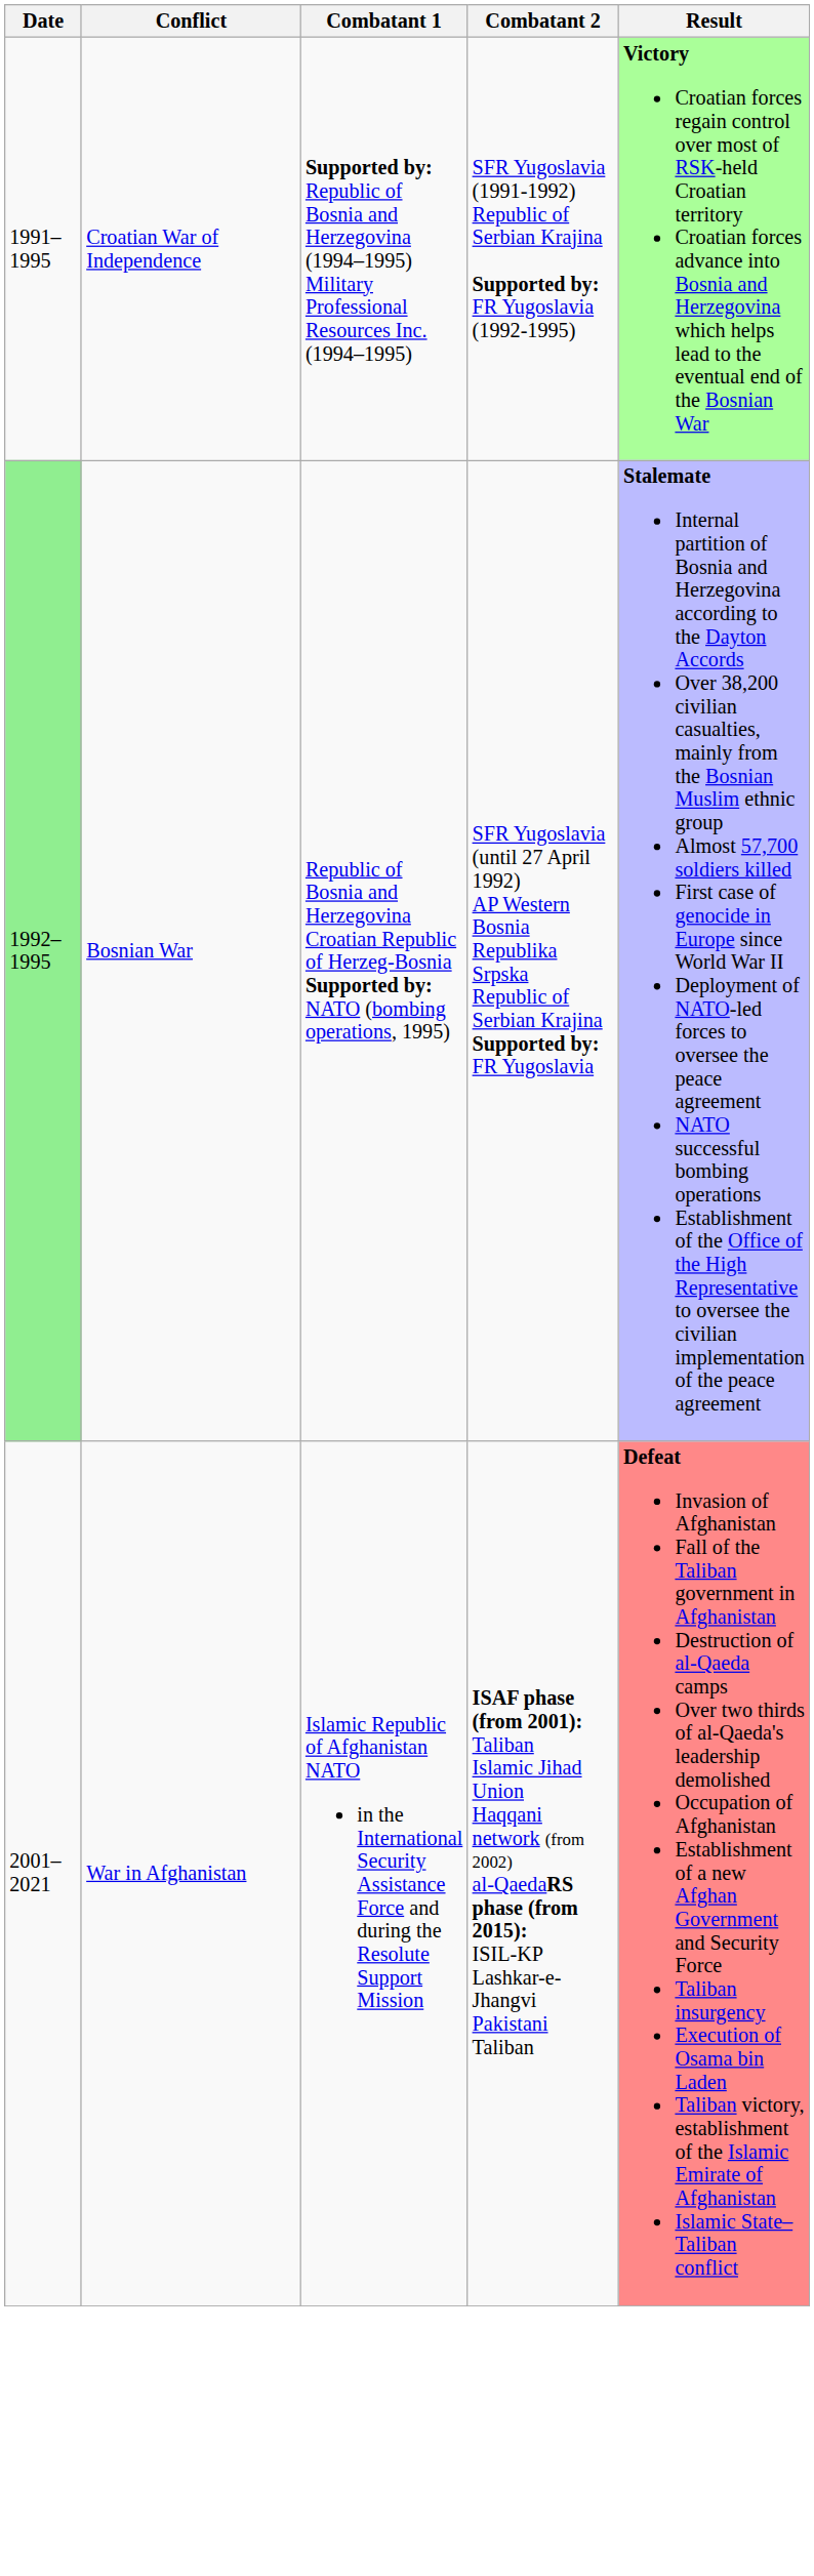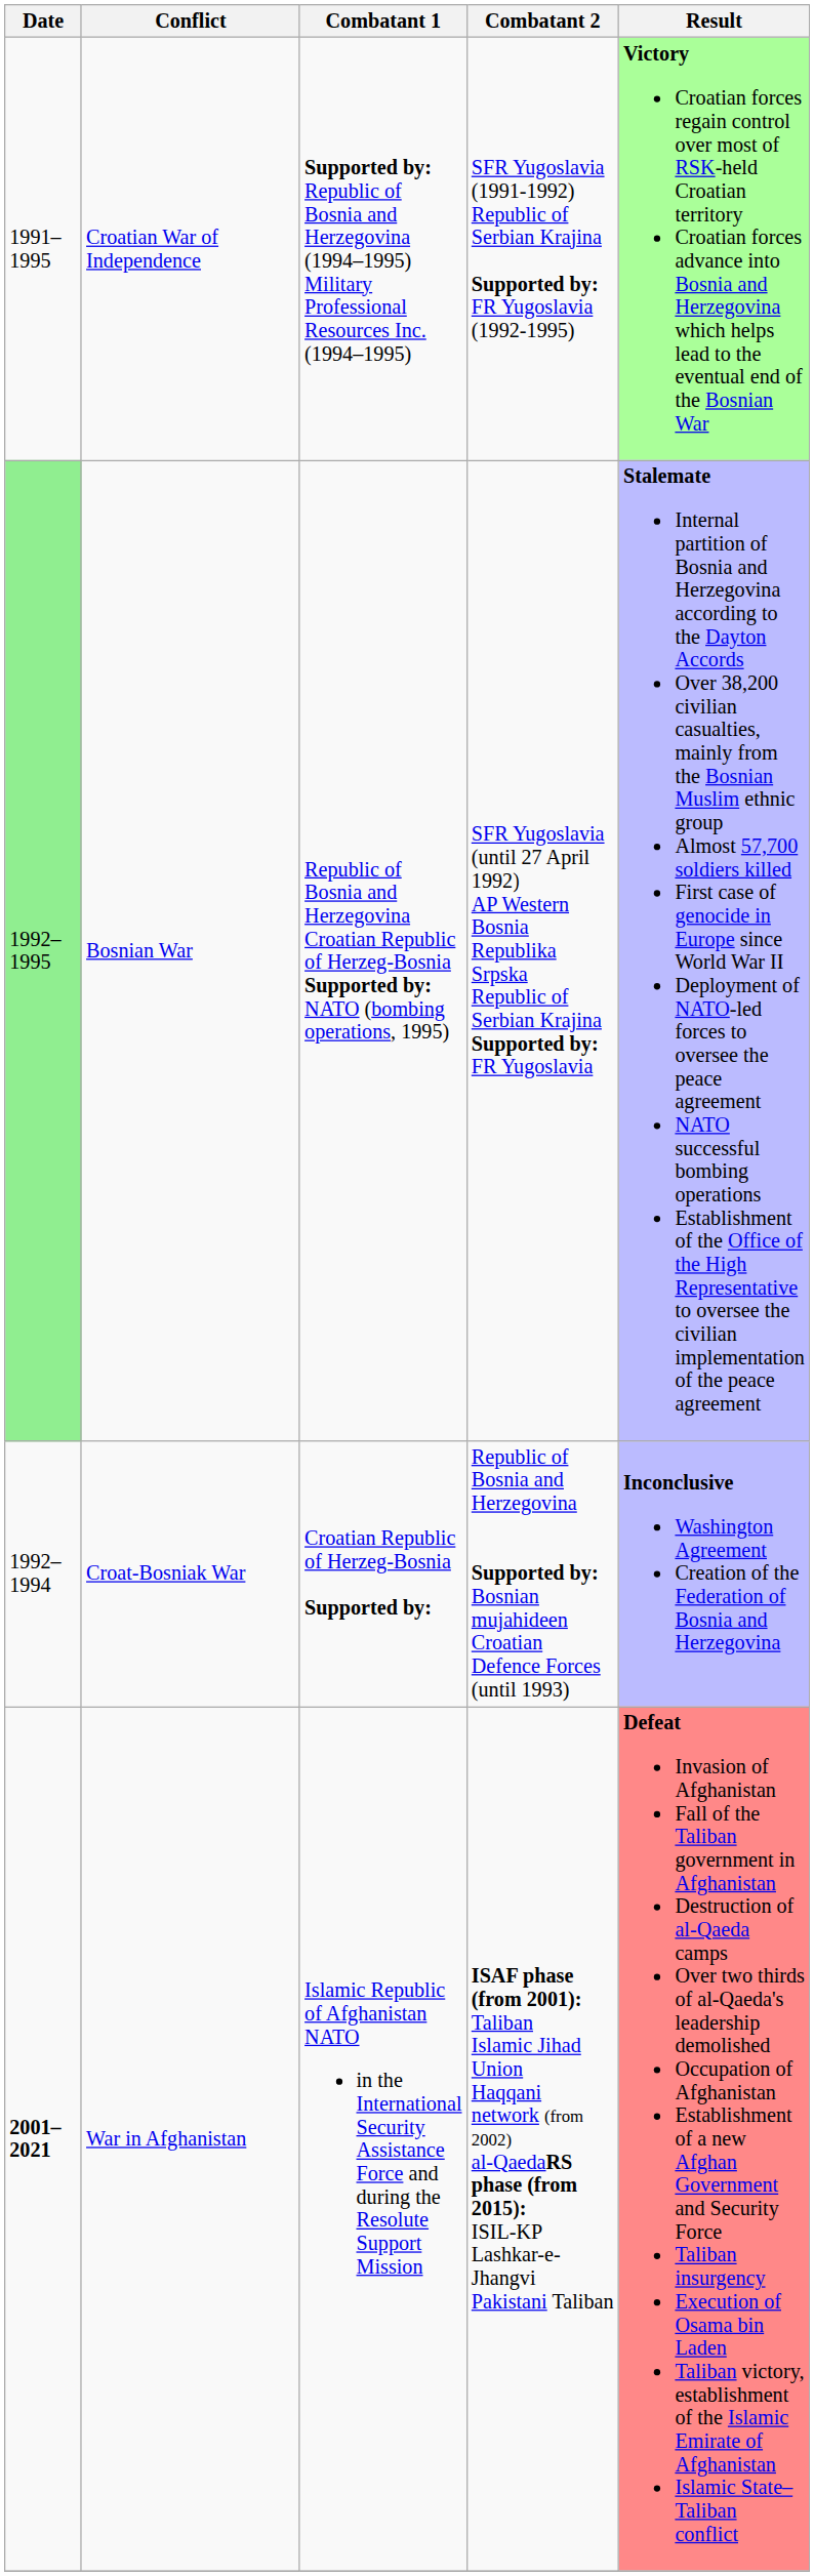+ row: 1992–1994 | Croat-Bosniak War | Croatian Republic of Herzeg-Bosnia Supported by: | Republic of Bosnia and Herzegovina Supported by: Bosnian mujahideen Croatian Defence Forces (until 1993) | Inconclusive Washington Agreement Creation of the Federation of Bosnia and Herzegovina
War in Afghanistan | Date: normal -> bold
